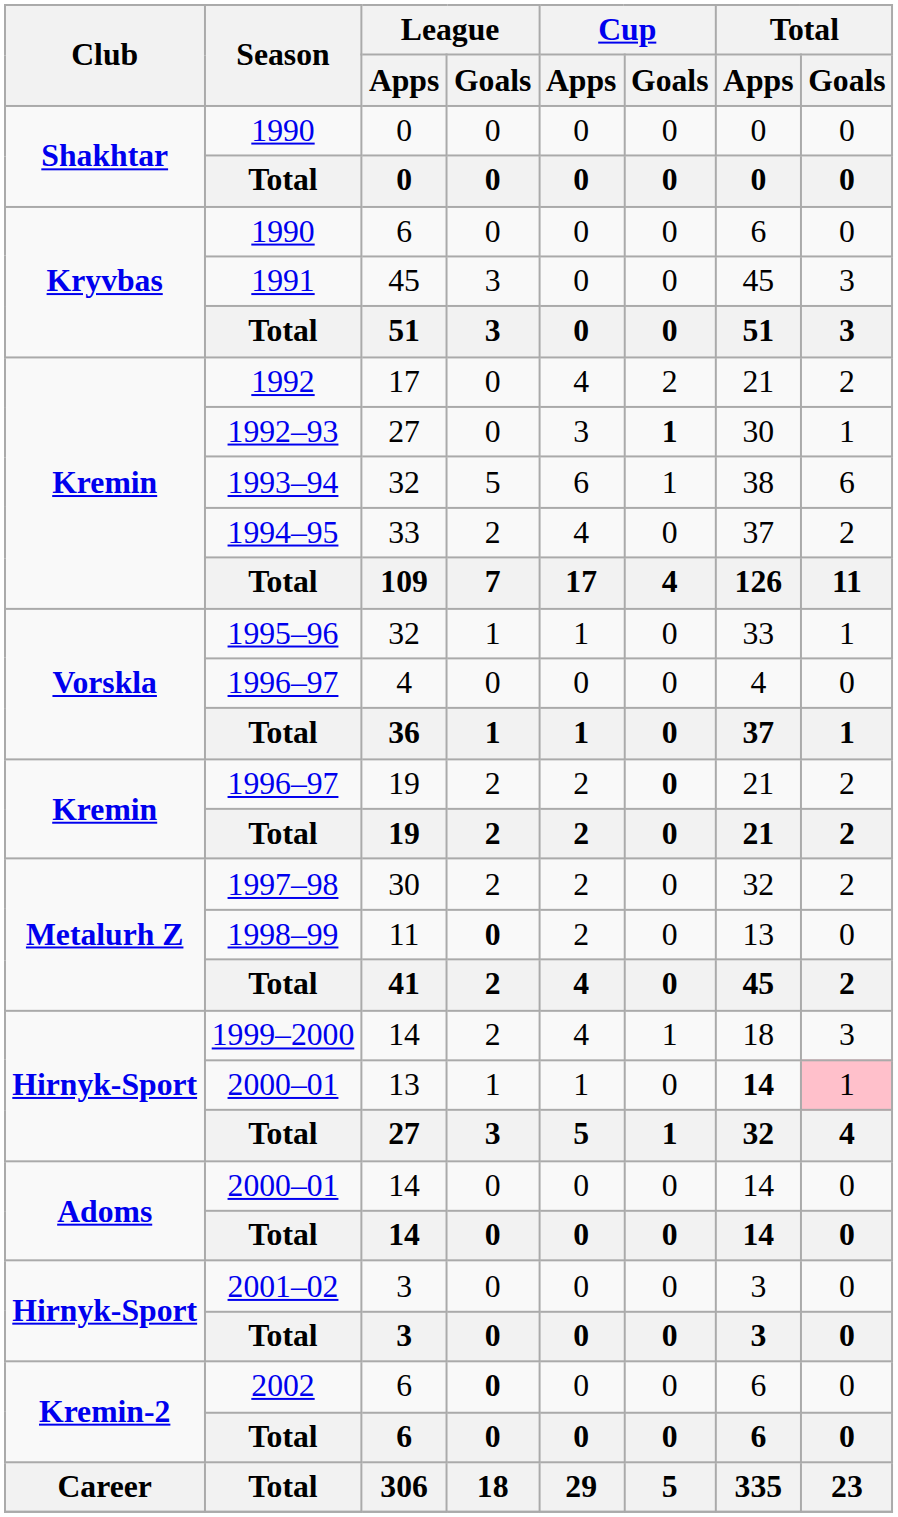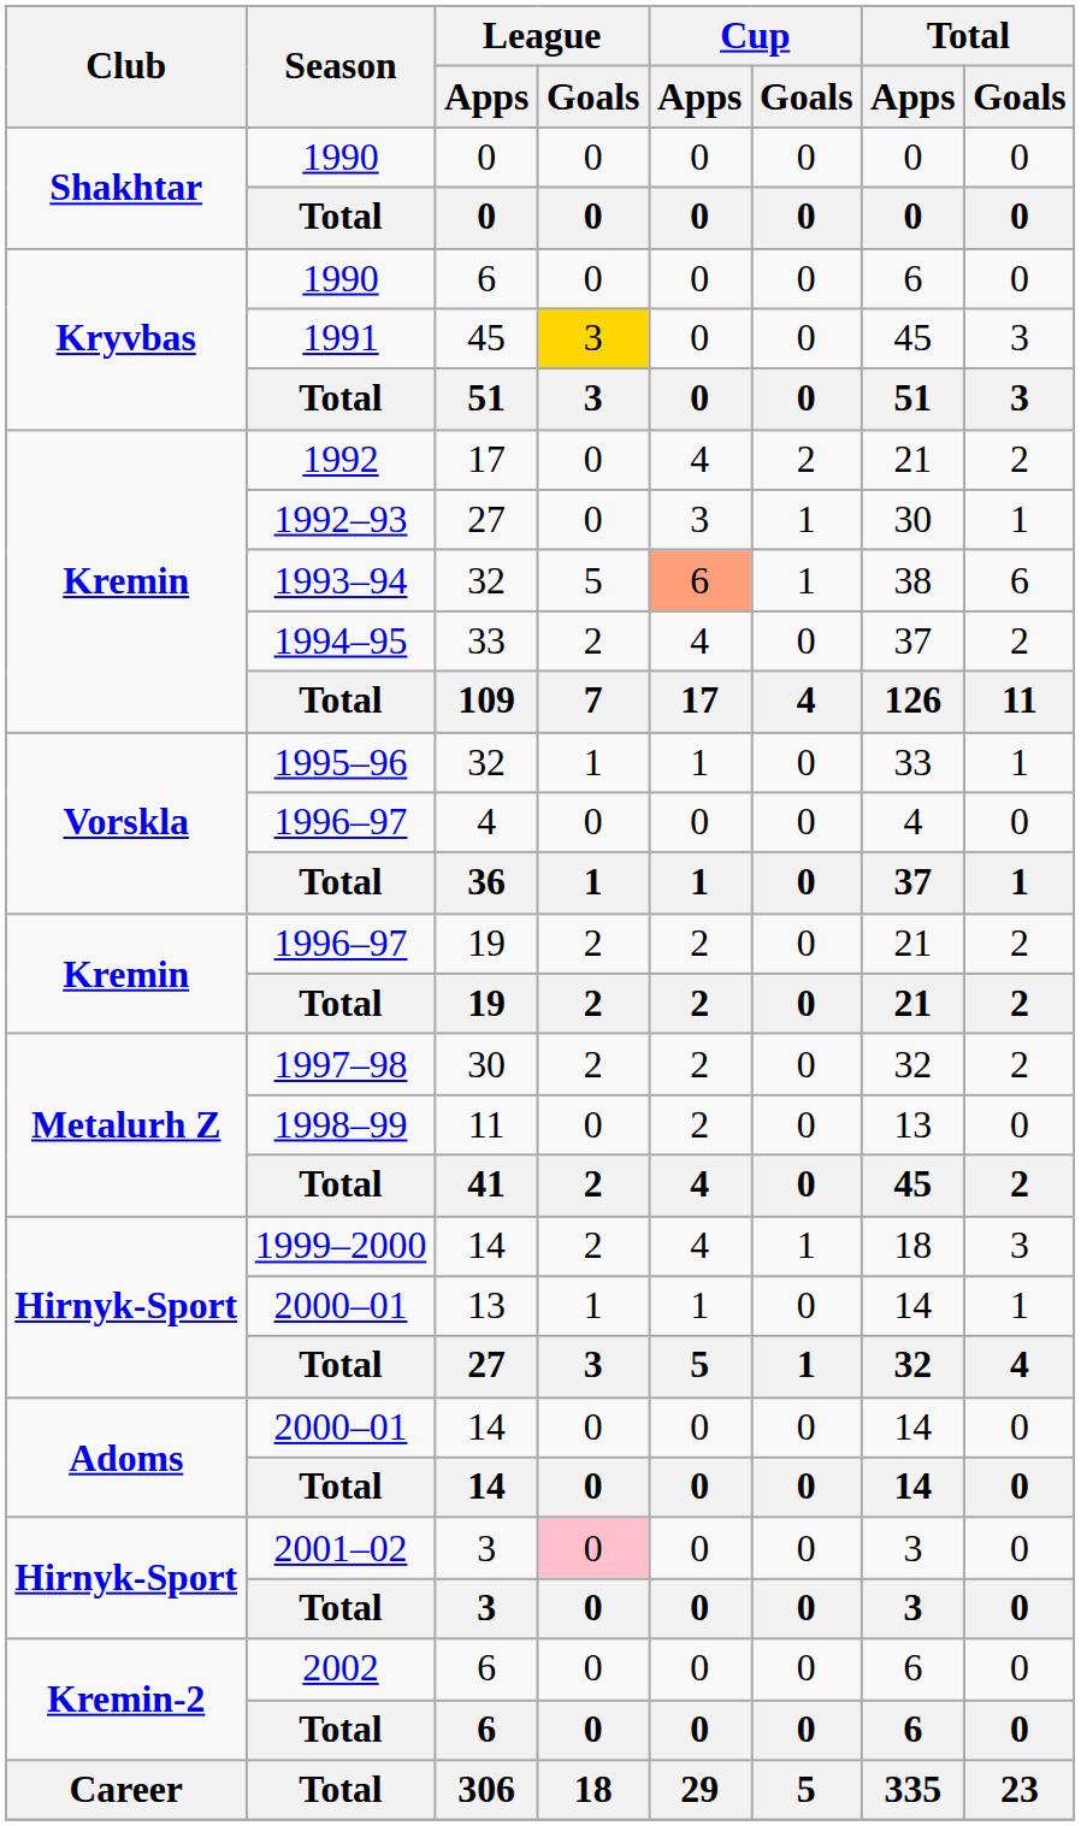1991 | League / Goals: no background -> gold background
1992–93 | Cup / Goals: bold -> normal
1993–94 | Cup / Apps: no background -> lightsalmon background
1996–97 / 19 | Cup / Goals: bold -> normal
1998–99 | League / Goals: bold -> normal
2000–01 / 13 | Total / Apps: bold -> normal
2000–01 / 13 | Total / Goals: pink background -> no background
2001–02 | League / Goals: no background -> pink background
2002 | League / Goals: bold -> normal
